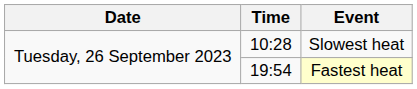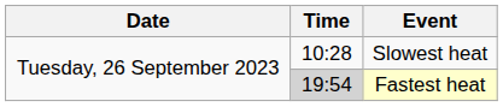Fastest heat | Time: no background -> lightgrey background
